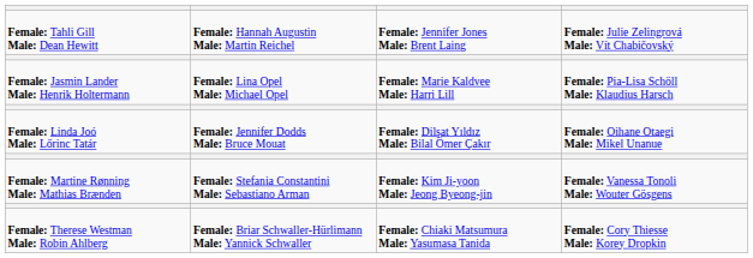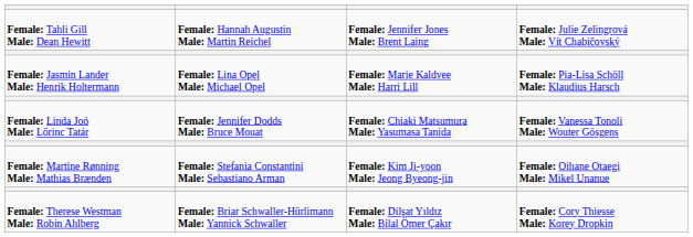Female: Linda Joó Male: Lőrinc Tatár | column 3: Female: Dilşat Yıldız Male: Bilal Ömer Çakır -> Female: Chiaki Matsumura Male: Yasumasa Tanida
Female: Linda Joó Male: Lőrinc Tatár | column 4: Female: Oihane Otaegi Male: Mikel Unanue -> Female: Vanessa Tonoli Male: Wouter Gösgens
Female: Martine Rønning Male: Mathias Brænden | column 4: Female: Vanessa Tonoli Male: Wouter Gösgens -> Female: Oihane Otaegi Male: Mikel Unanue
Female: Therese Westman Male: Robin Ahlberg | column 3: Female: Chiaki Matsumura Male: Yasumasa Tanida -> Female: Dilşat Yıldız Male: Bilal Ömer Çakır
